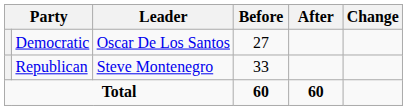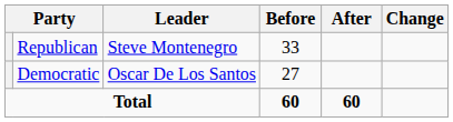rows swapped: Republican <-> Democratic
